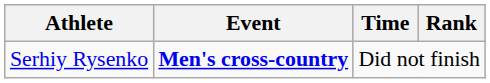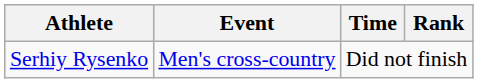Serhiy Rysenko | Event: bold -> normal
